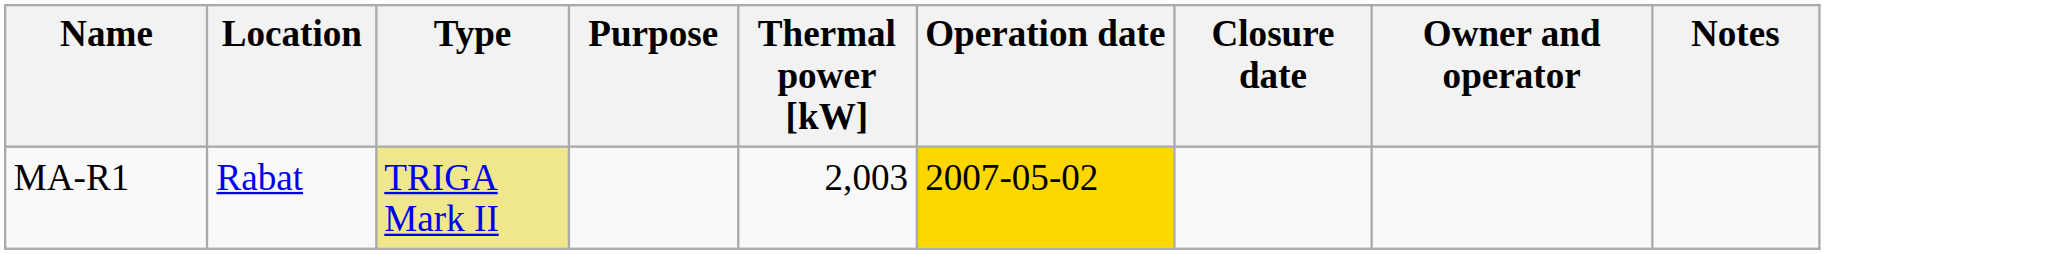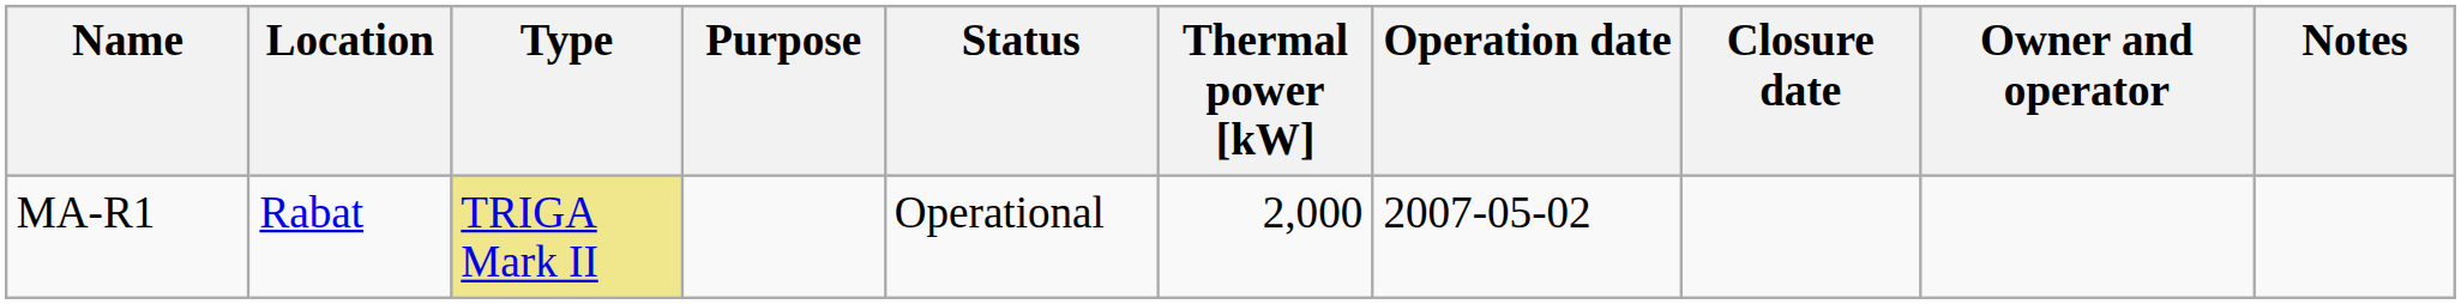+ column: Status | Operational
MA-R1 | Thermal power [kW]: 2,003 -> 2,000
MA-R1 | Operation date: gold background -> no background
